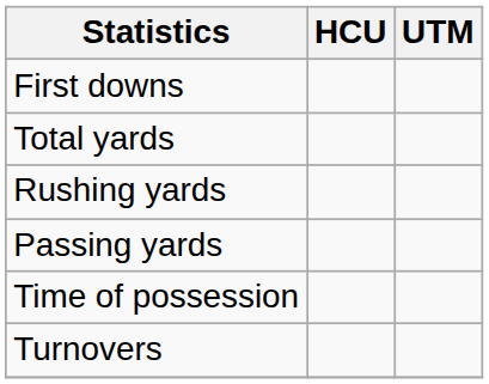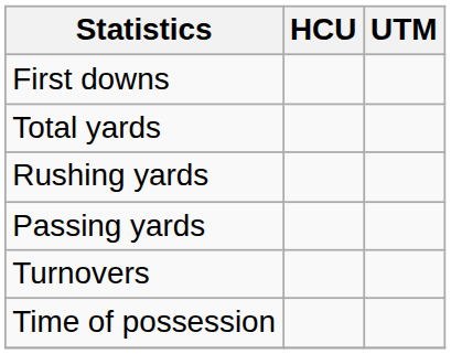rows swapped: Turnovers <-> Time of possession
